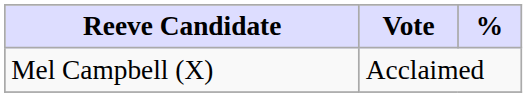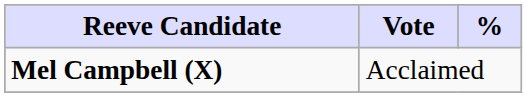Mel Campbell (X) | Reeve Candidate: normal -> bold
